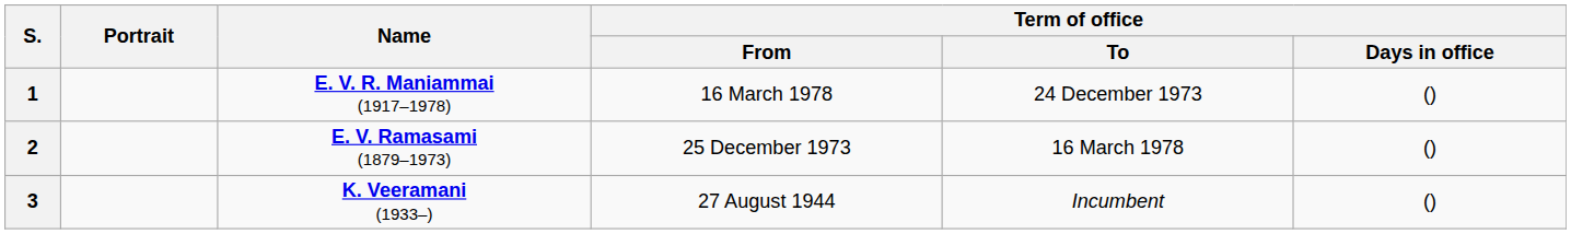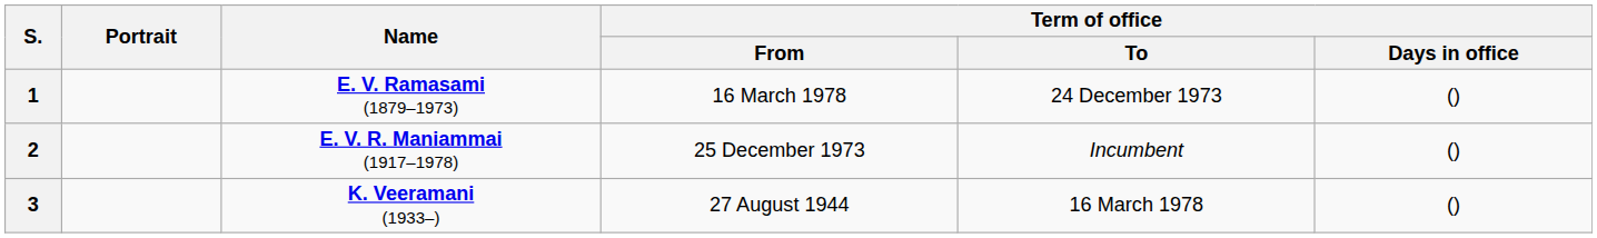1 | Name: E. V. R. Maniammai (1917–1978) -> E. V. Ramasami (1879–1973)
2 | Name: E. V. Ramasami (1879–1973) -> E. V. R. Maniammai (1917–1978)
2 | Term of office / To: 16 March 1978 -> Incumbent
3 | Term of office / To: Incumbent -> 16 March 1978
